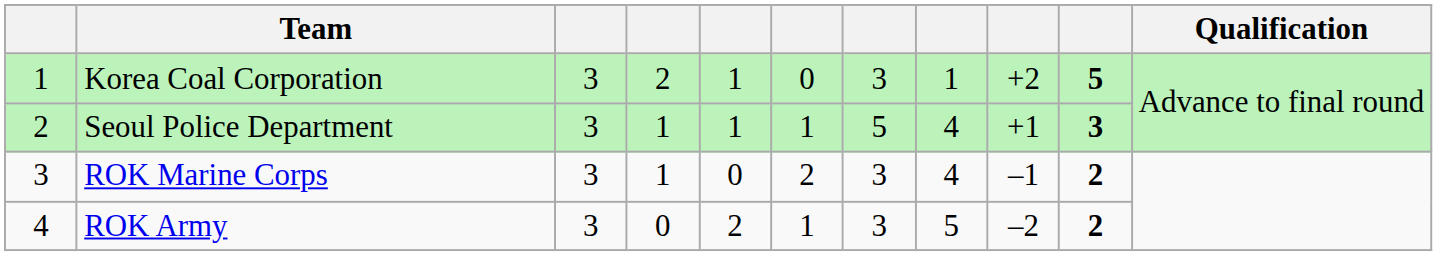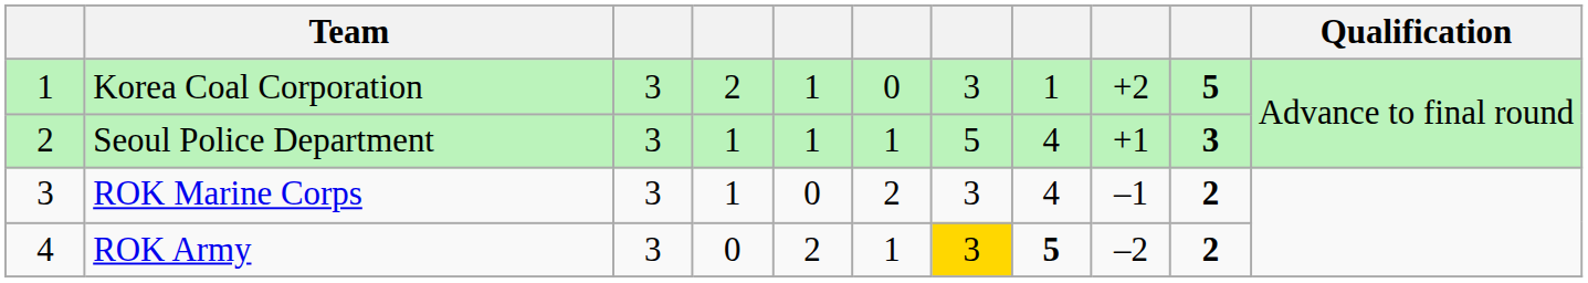ROK Army | column 7: no background -> gold background
ROK Army | column 8: normal -> bold
